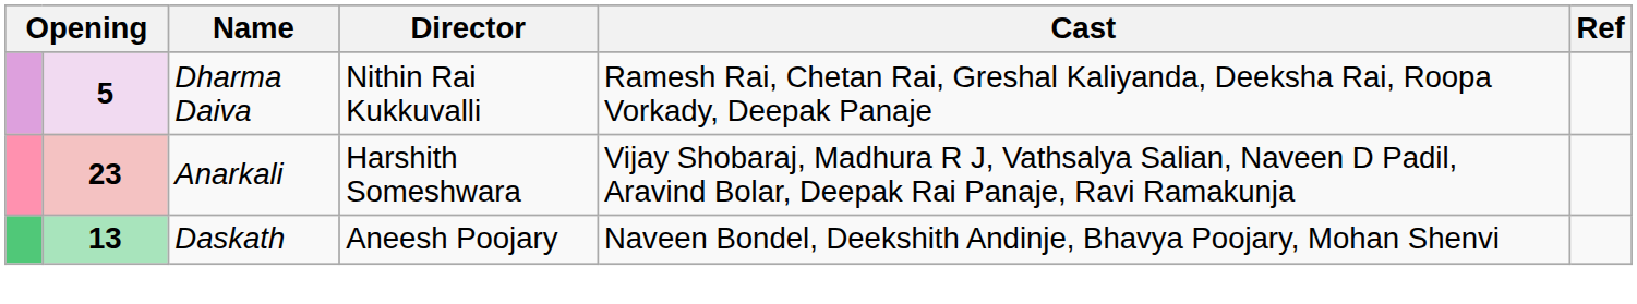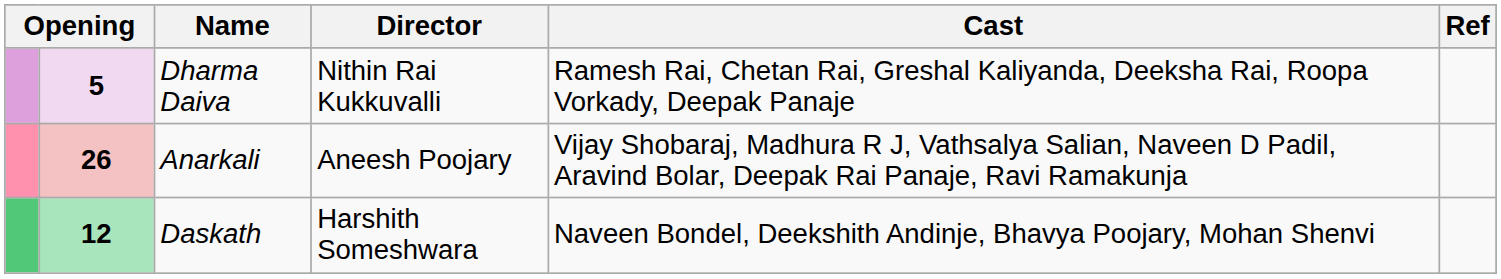Anarkali | column 2: 23 -> 26
Anarkali | Director: Harshith Someshwara -> Aneesh Poojary
Daskath | column 2: 13 -> 12
Daskath | Director: Aneesh Poojary -> Harshith Someshwara
